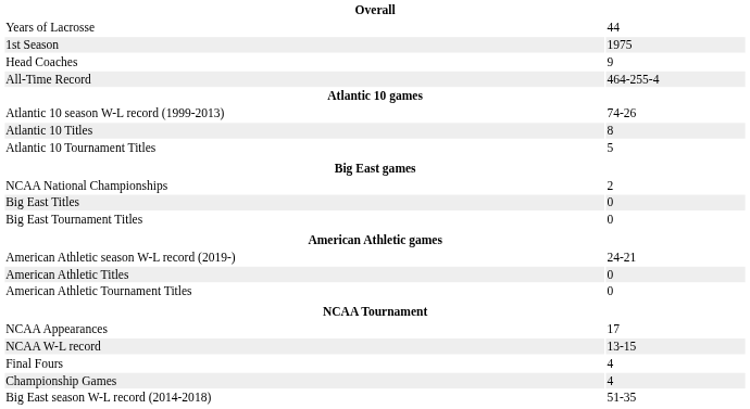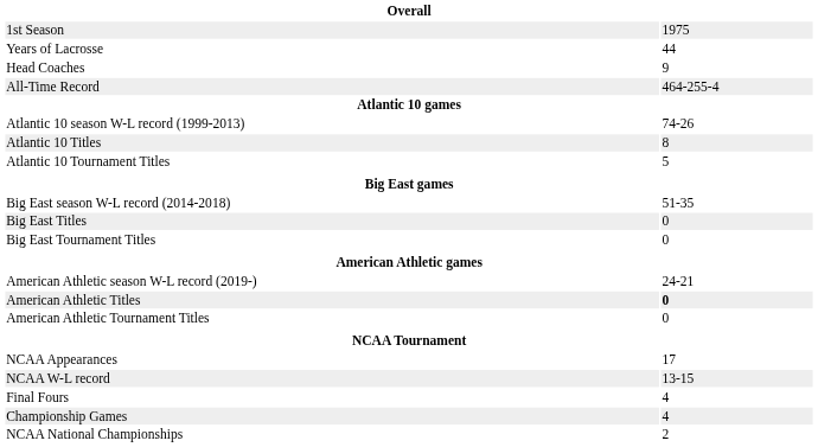rows swapped: Years of Lacrosse <-> 1st Season
rows swapped: Big East season W-L record (2014-2018) <-> NCAA National Championships
American Athletic Titles | column 2: normal -> bold
